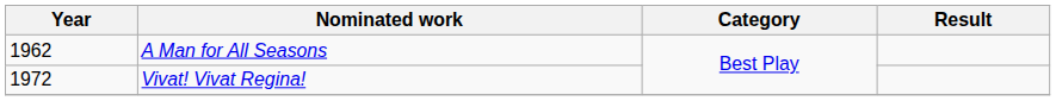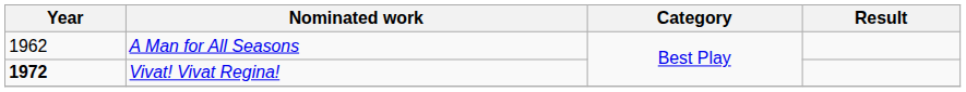Vivat! Vivat Regina! | Year: normal -> bold
